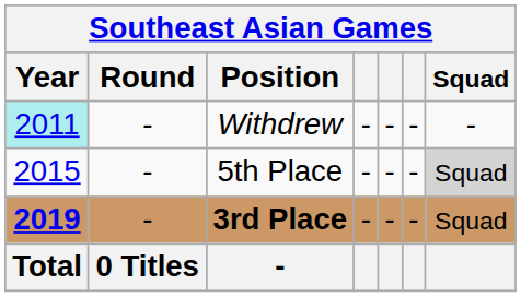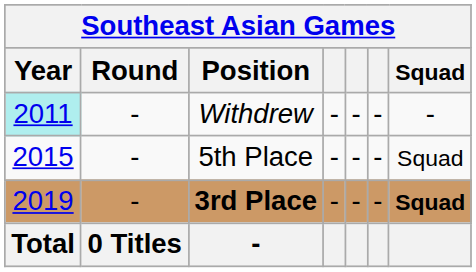5th Place | Squad: lightgrey background -> no background
3rd Place | Year: bold -> normal
3rd Place | Squad: normal -> bold
